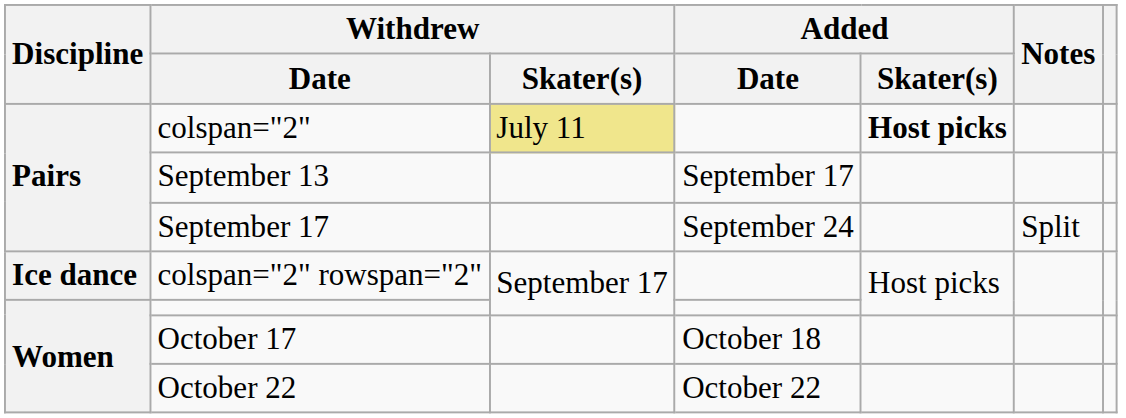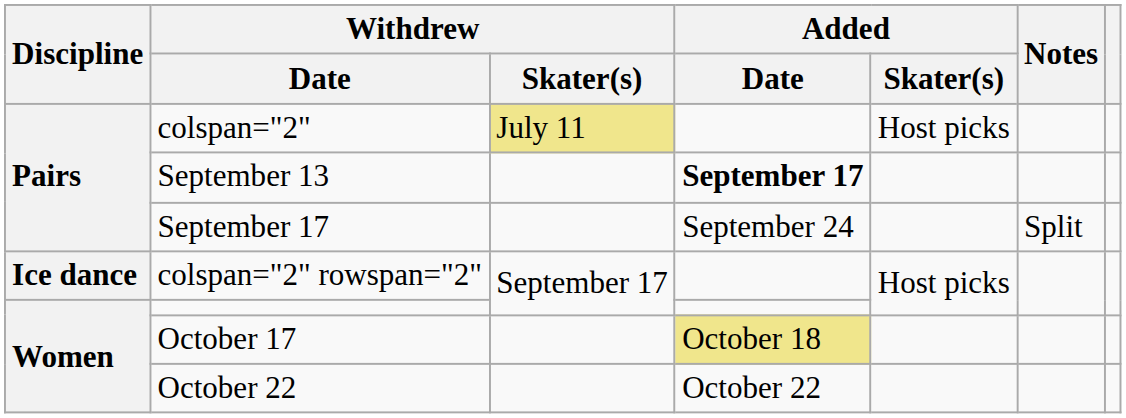colspan="2" | Added / Skater(s): bold -> normal
September 13 | Added / Date: normal -> bold
October 17 | Added / Date: no background -> khaki background
